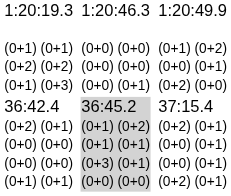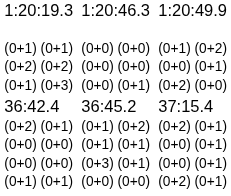row 2 | column 2: lightgrey background -> no background
